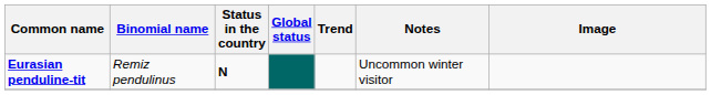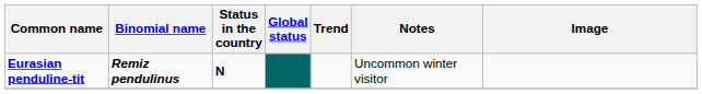Eurasian penduline-tit | Binomial name: normal -> bold
